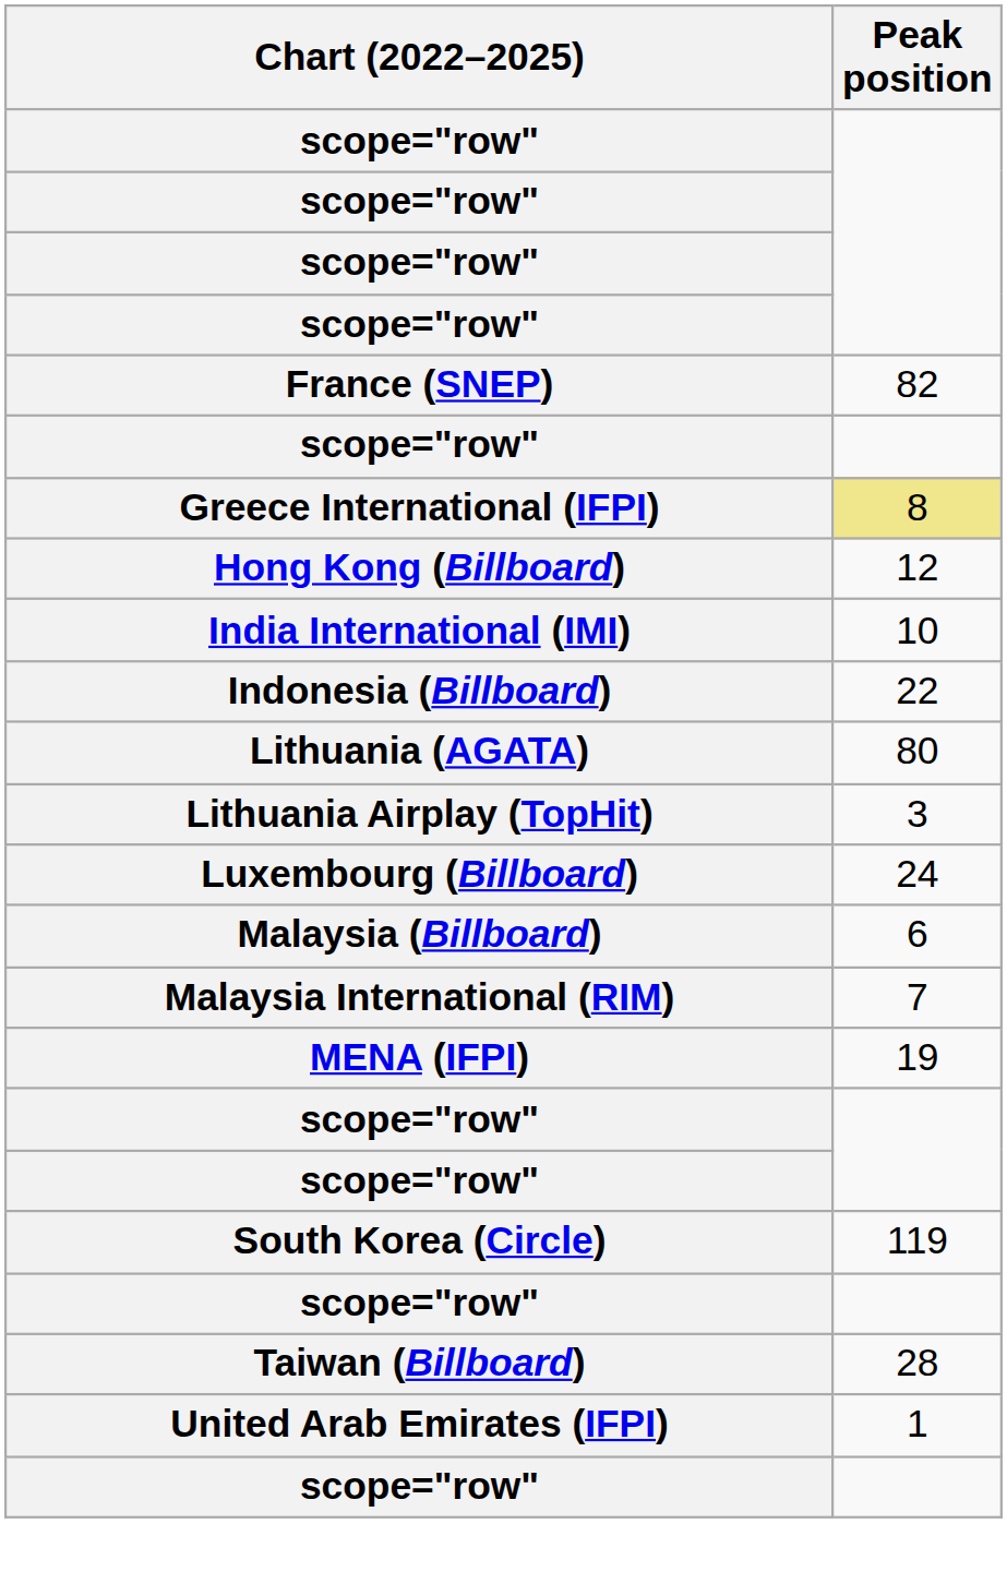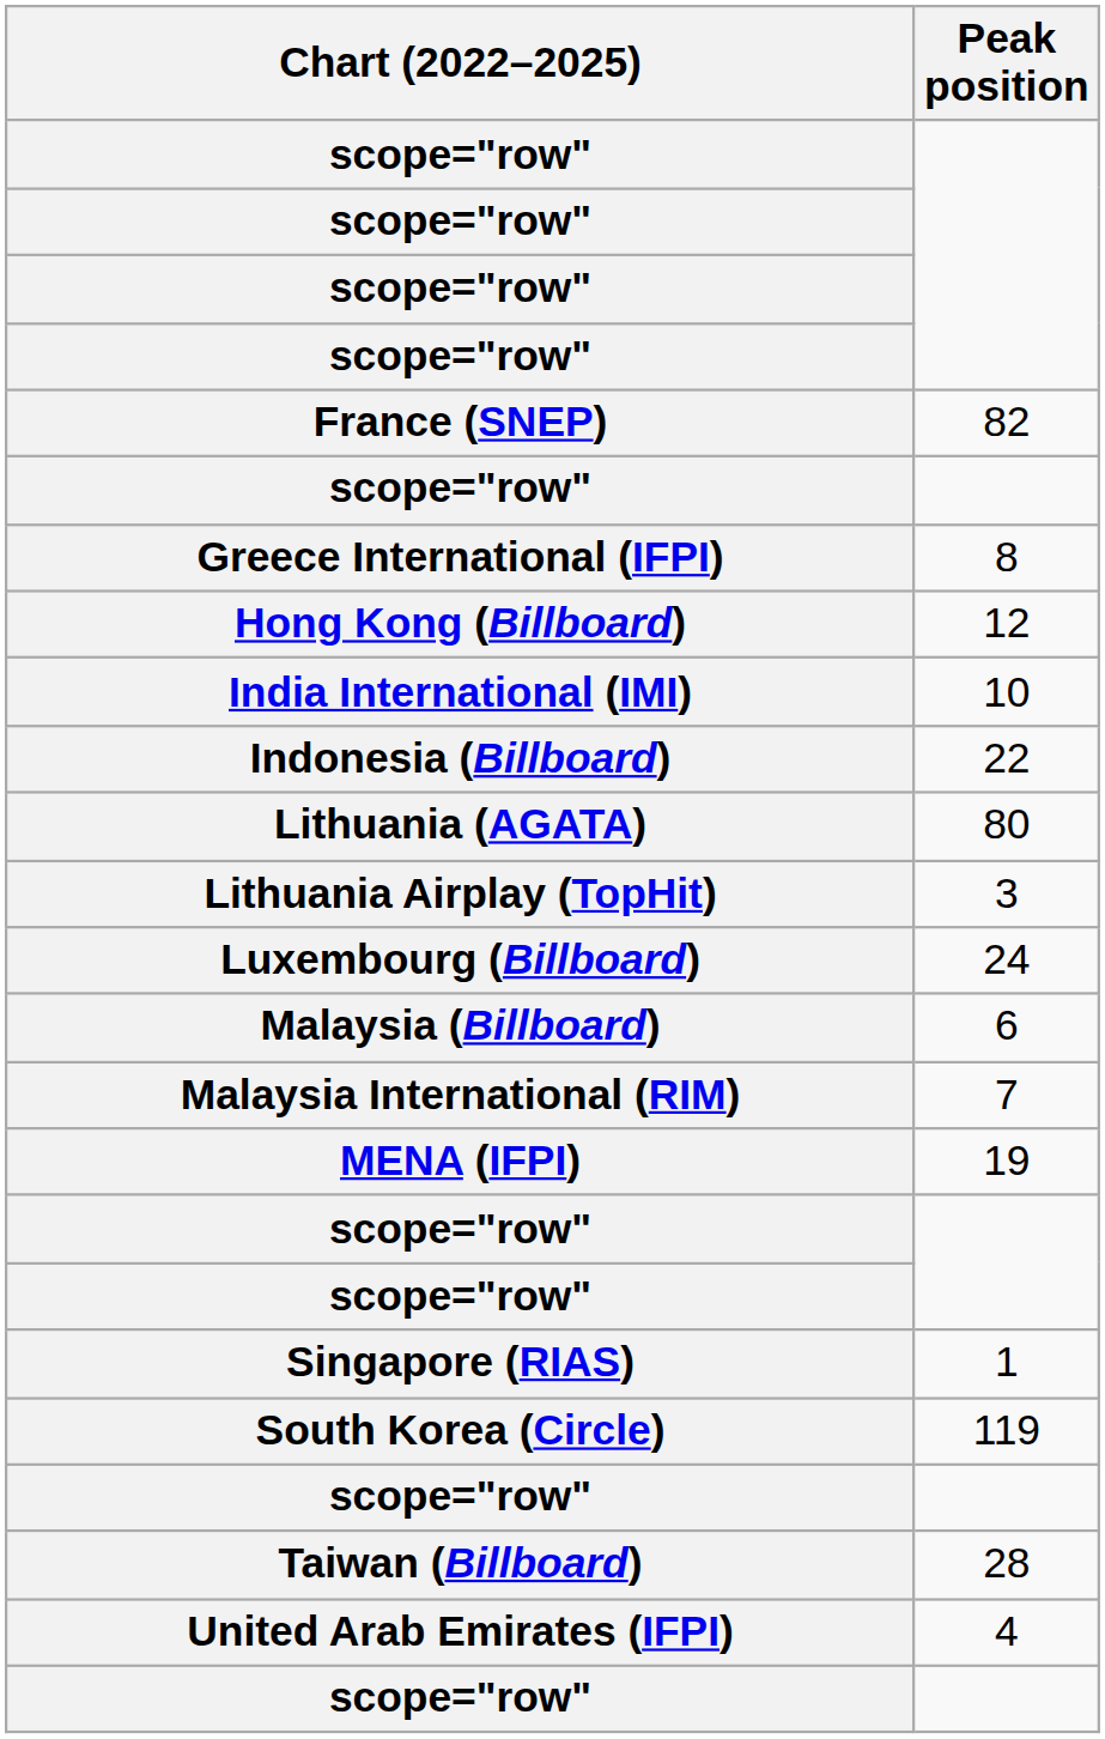Greece International (IFPI) | Peak position: khaki background -> no background
+ row: Singapore (RIAS) | 1
United Arab Emirates (IFPI) | Peak position: 1 -> 4
